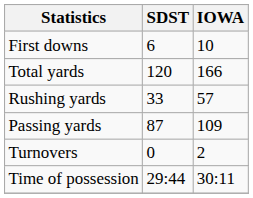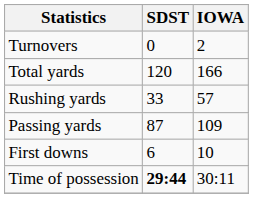rows swapped: First downs <-> Turnovers
Time of possession | SDST: normal -> bold
